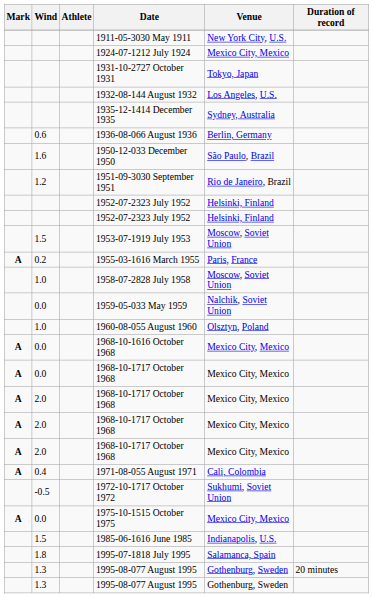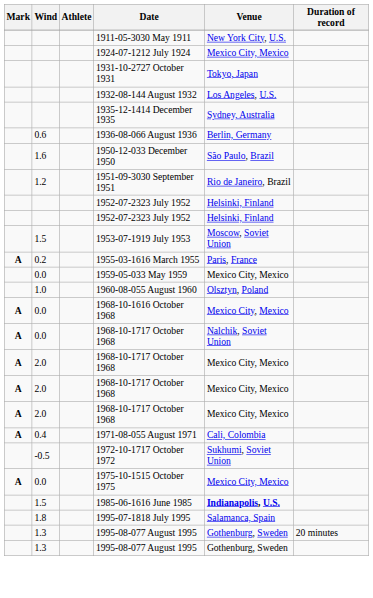- row: 1.0 | 1958-07-2828 July 1958 | Moscow, Soviet Union
1959-05-033 May 1959 | Venue: Nalchik, Soviet Union -> Mexico City, Mexico
0.0 / 1968-10-1717 October 1968 | Venue: Mexico City, Mexico -> Nalchik, Soviet Union
1985-06-1616 June 1985 | Venue: normal -> bold
